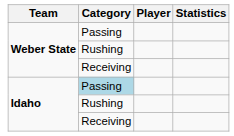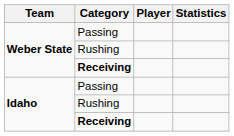Weber State / Receiving | Category: normal -> bold
Idaho / Passing | Category: lightblue background -> no background
Idaho / Receiving | Category: normal -> bold
